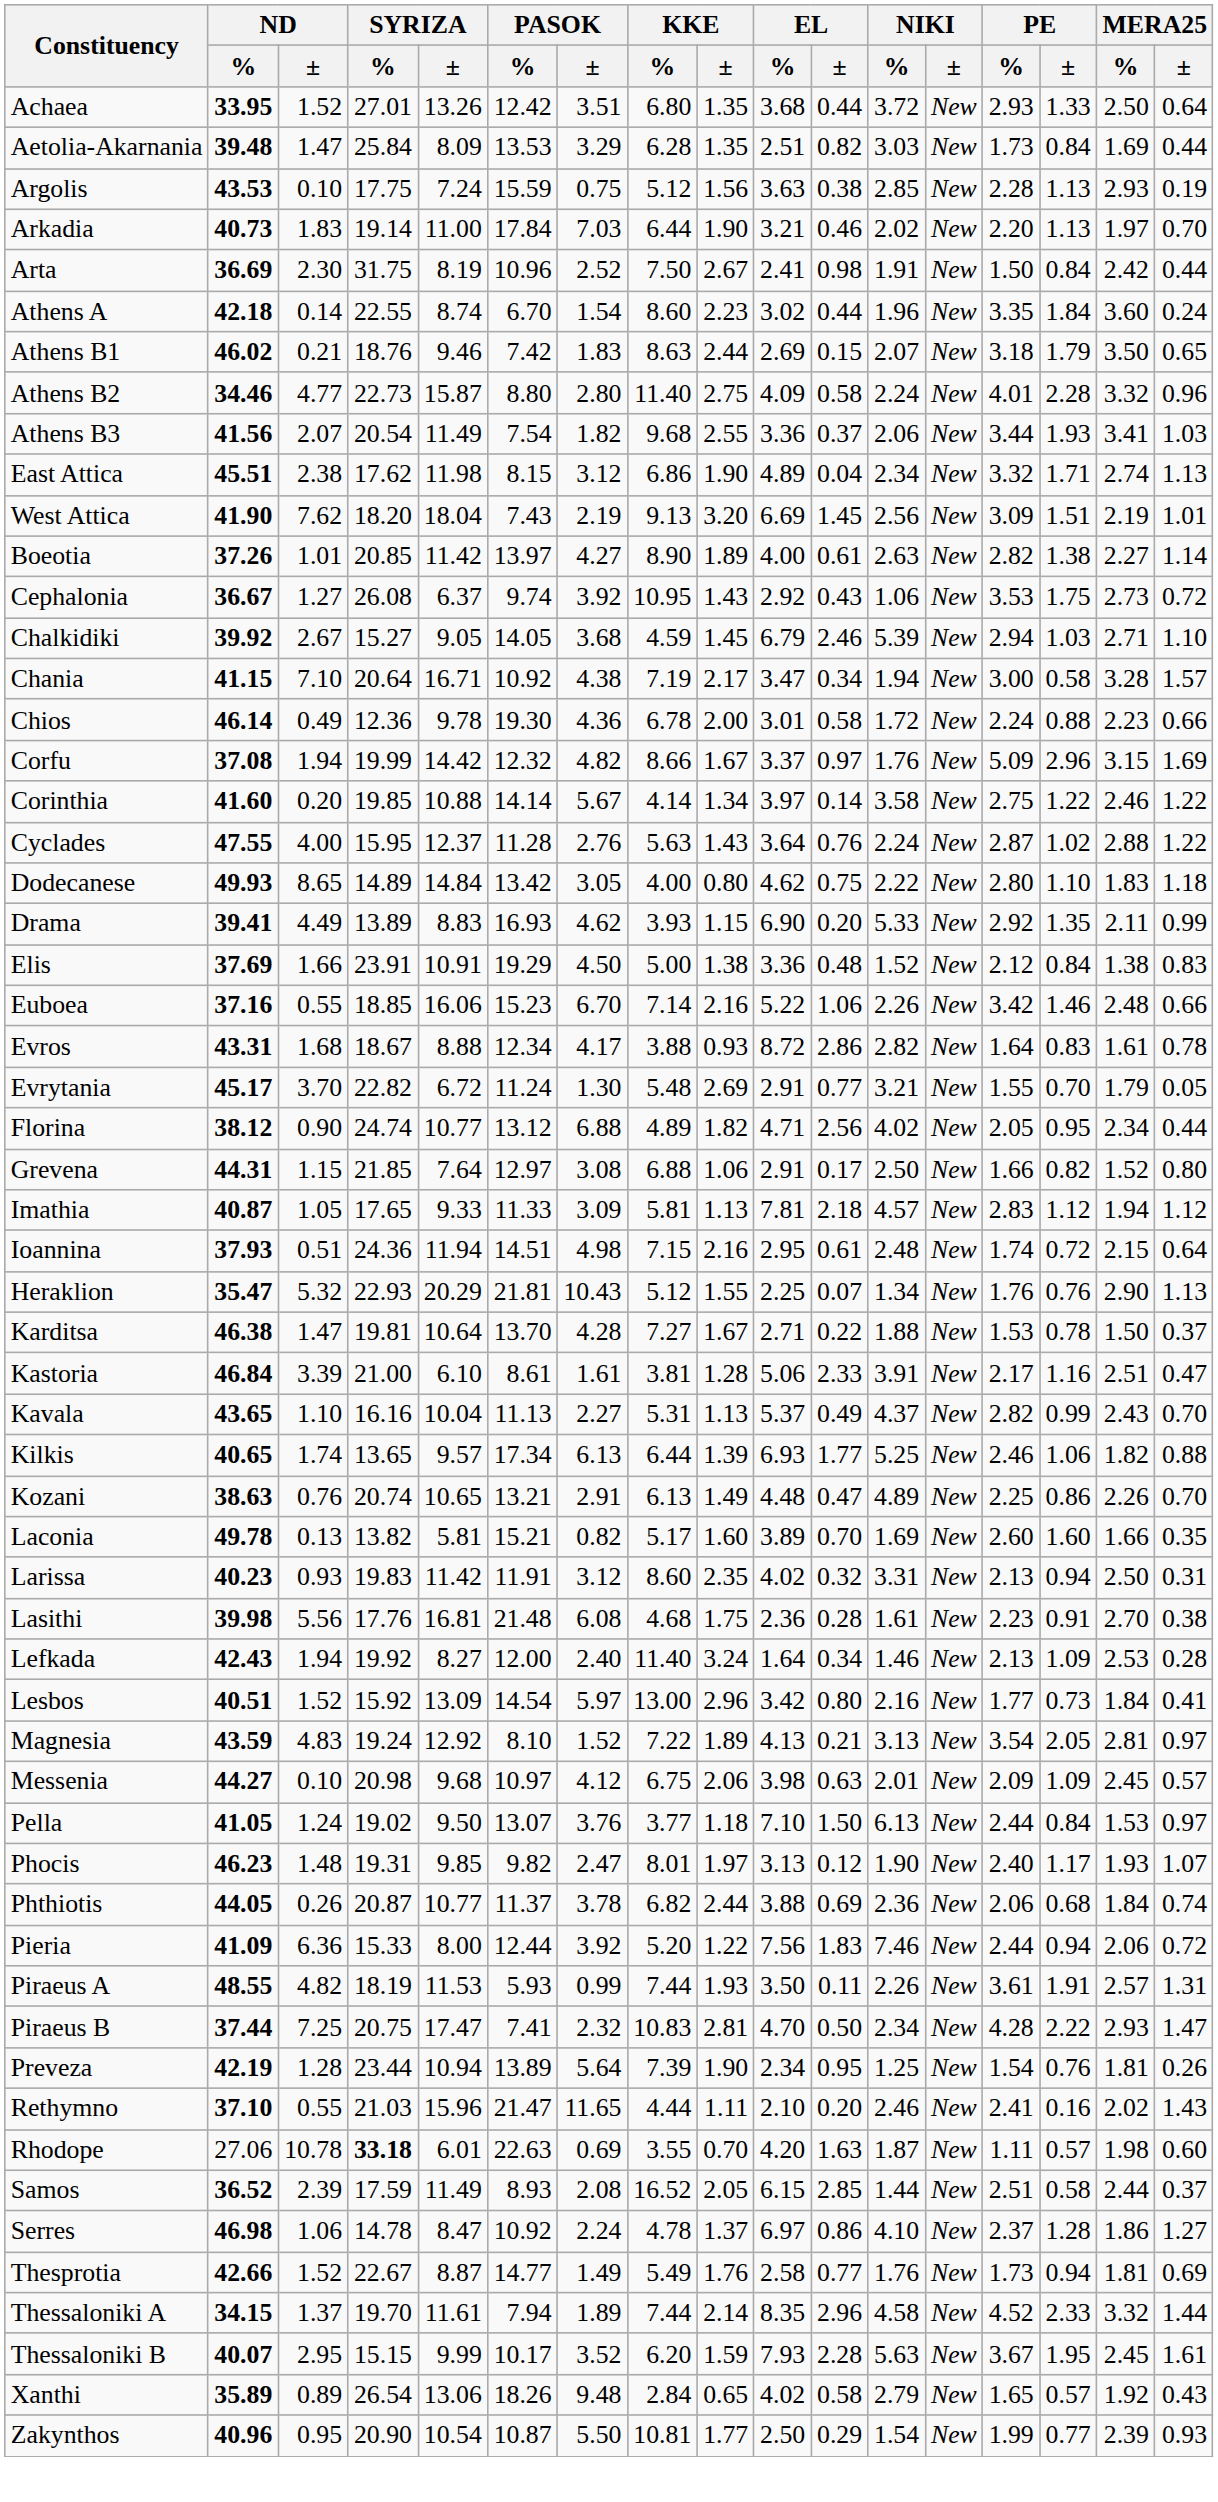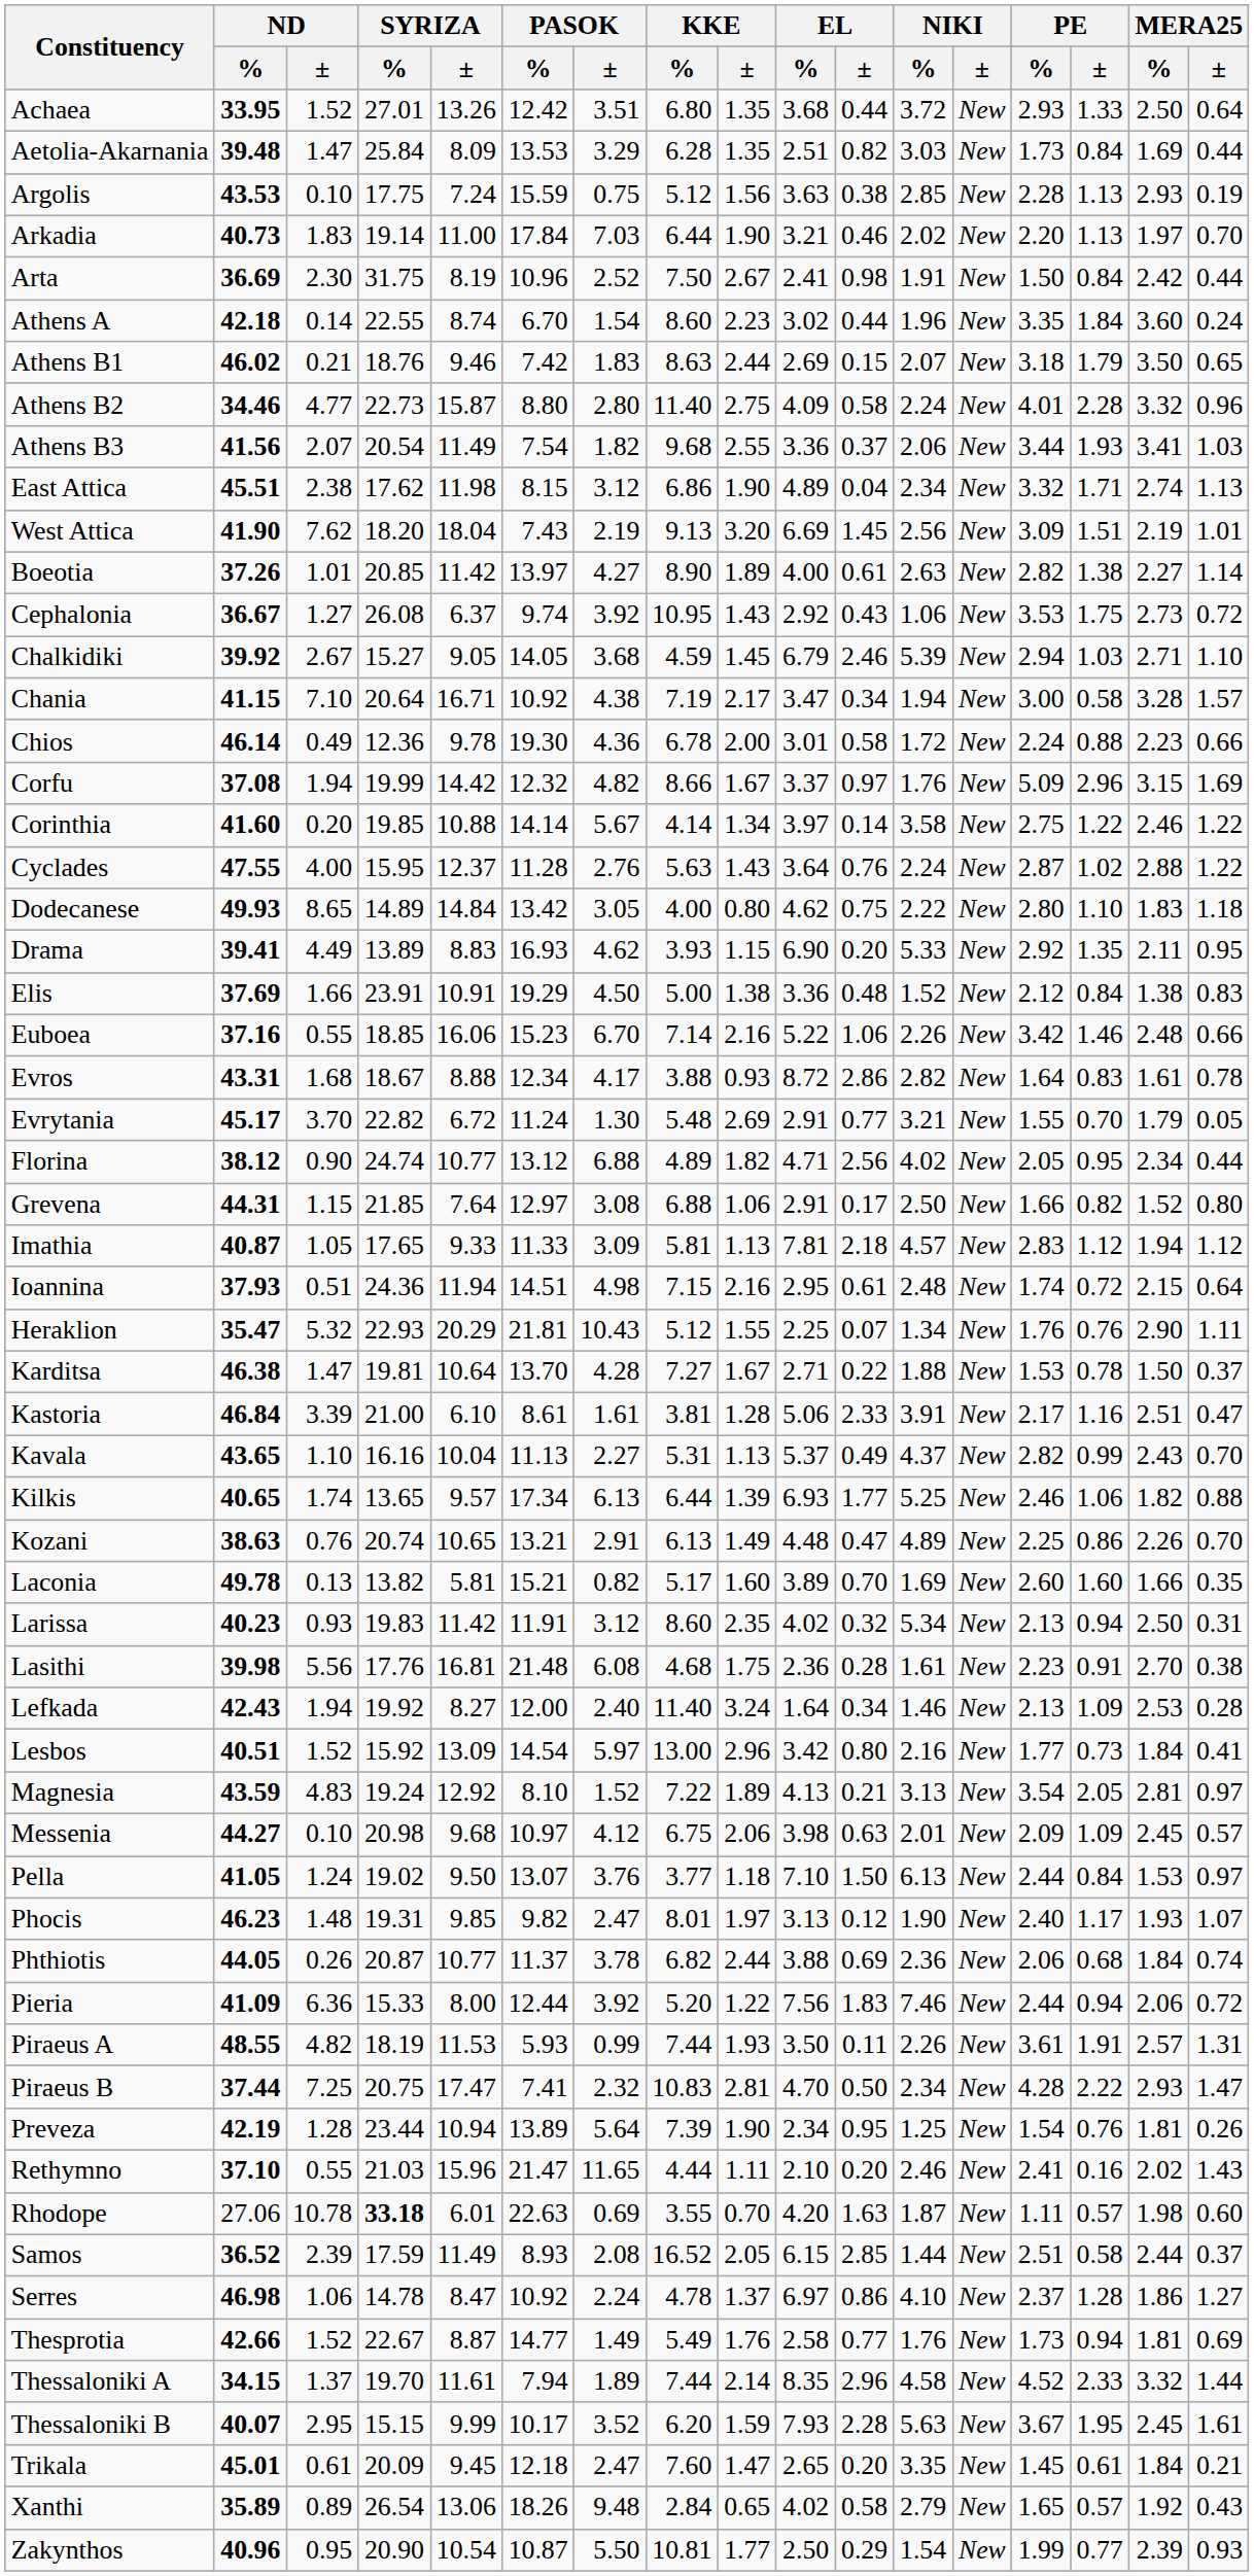Drama | MERA25 / ±: 0.99 -> 0.95
Heraklion | MERA25 / ±: 1.13 -> 1.11
Larissa | NIKI / %: 3.31 -> 5.34
+ row: Trikala | 45.01 | 0.61 | 20.09 | 9.45 | 12.18 | 2.47 | 7.60 | 1.47 | 2.65 | 0.20 | 3.35 | New | 1.45 | 0.61 | 1.84 | 0.21
